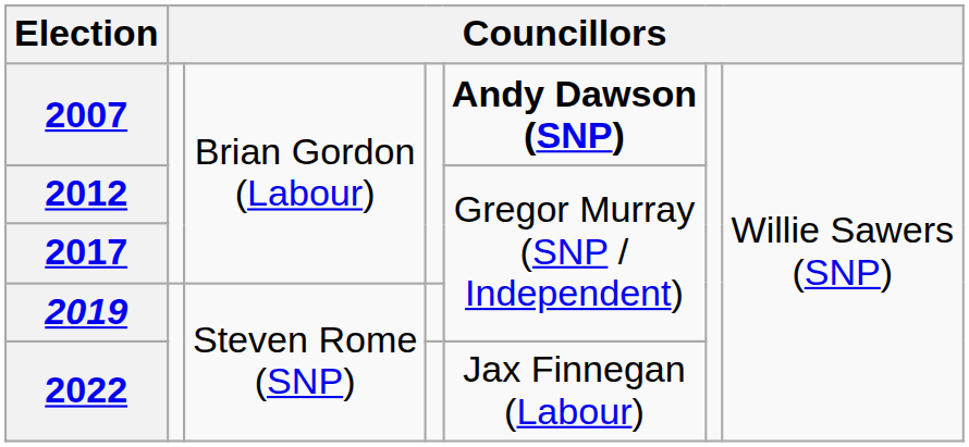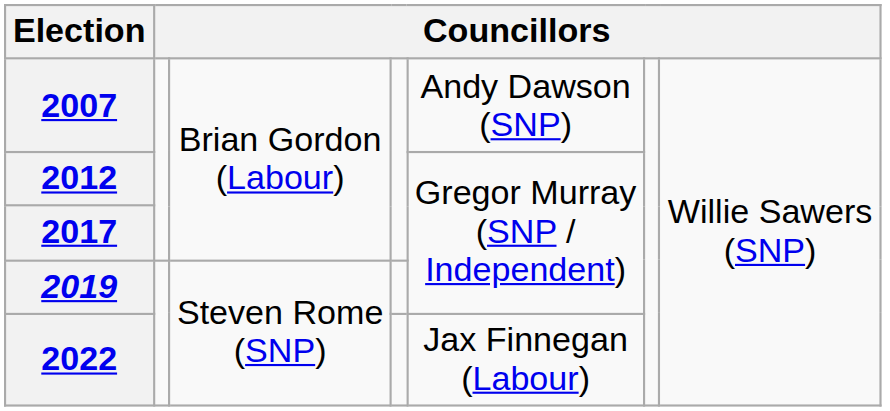2007 | column 5: bold -> normal
